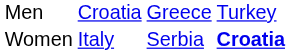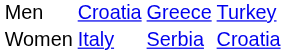Women | column 4: bold -> normal
